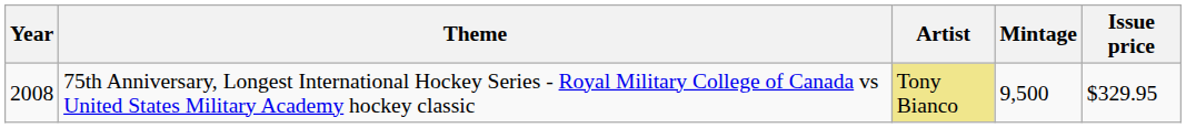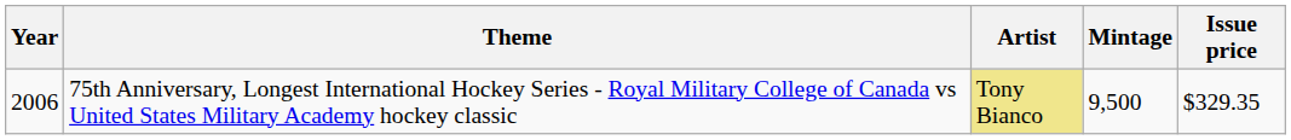row 2 | Year: 2008 -> 2006
row 2 | Issue price: $329.95 -> $329.35
